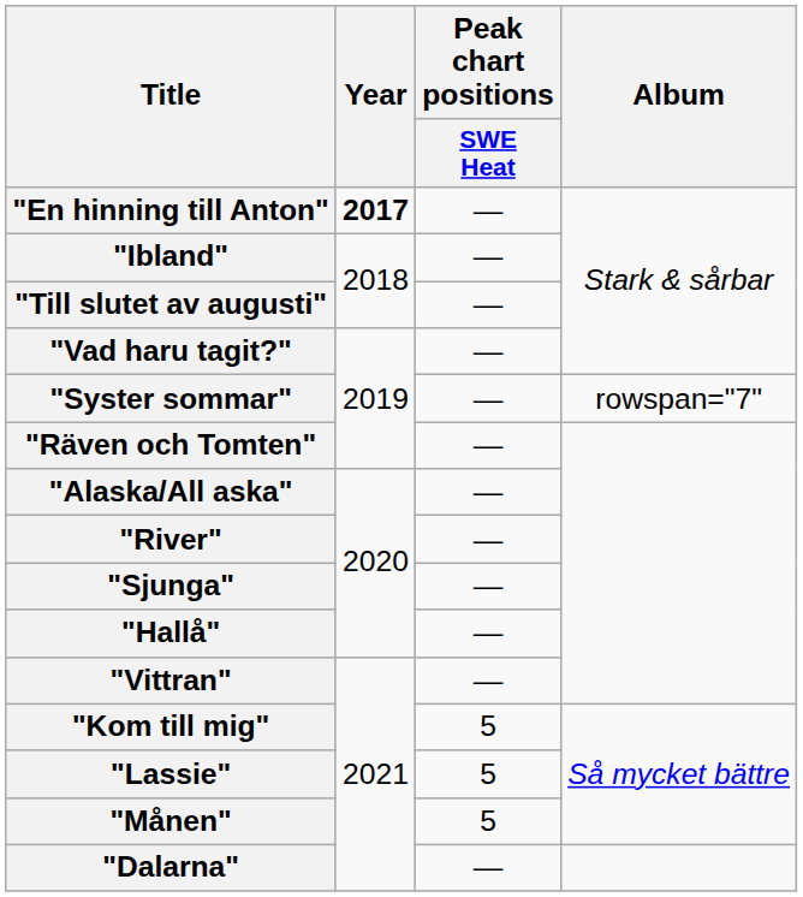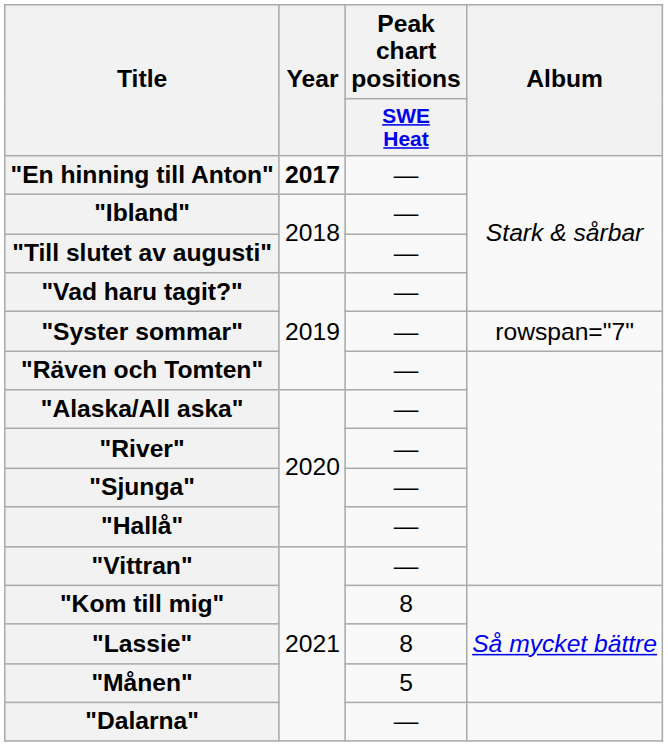"Kom till mig" | Peak chart positions / SWE Heat: 5 -> 8
"Lassie" | Peak chart positions / SWE Heat: 5 -> 8
